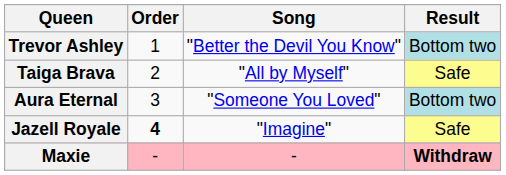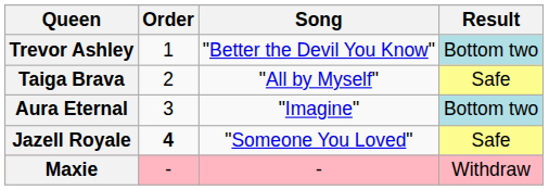Aura Eternal | Song: "Someone You Loved" -> "Imagine"
Jazell Royale | Song: "Imagine" -> "Someone You Loved"
Maxie | Result: bold -> normal
